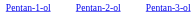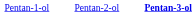Pentan-1-ol | column 3: normal -> bold
